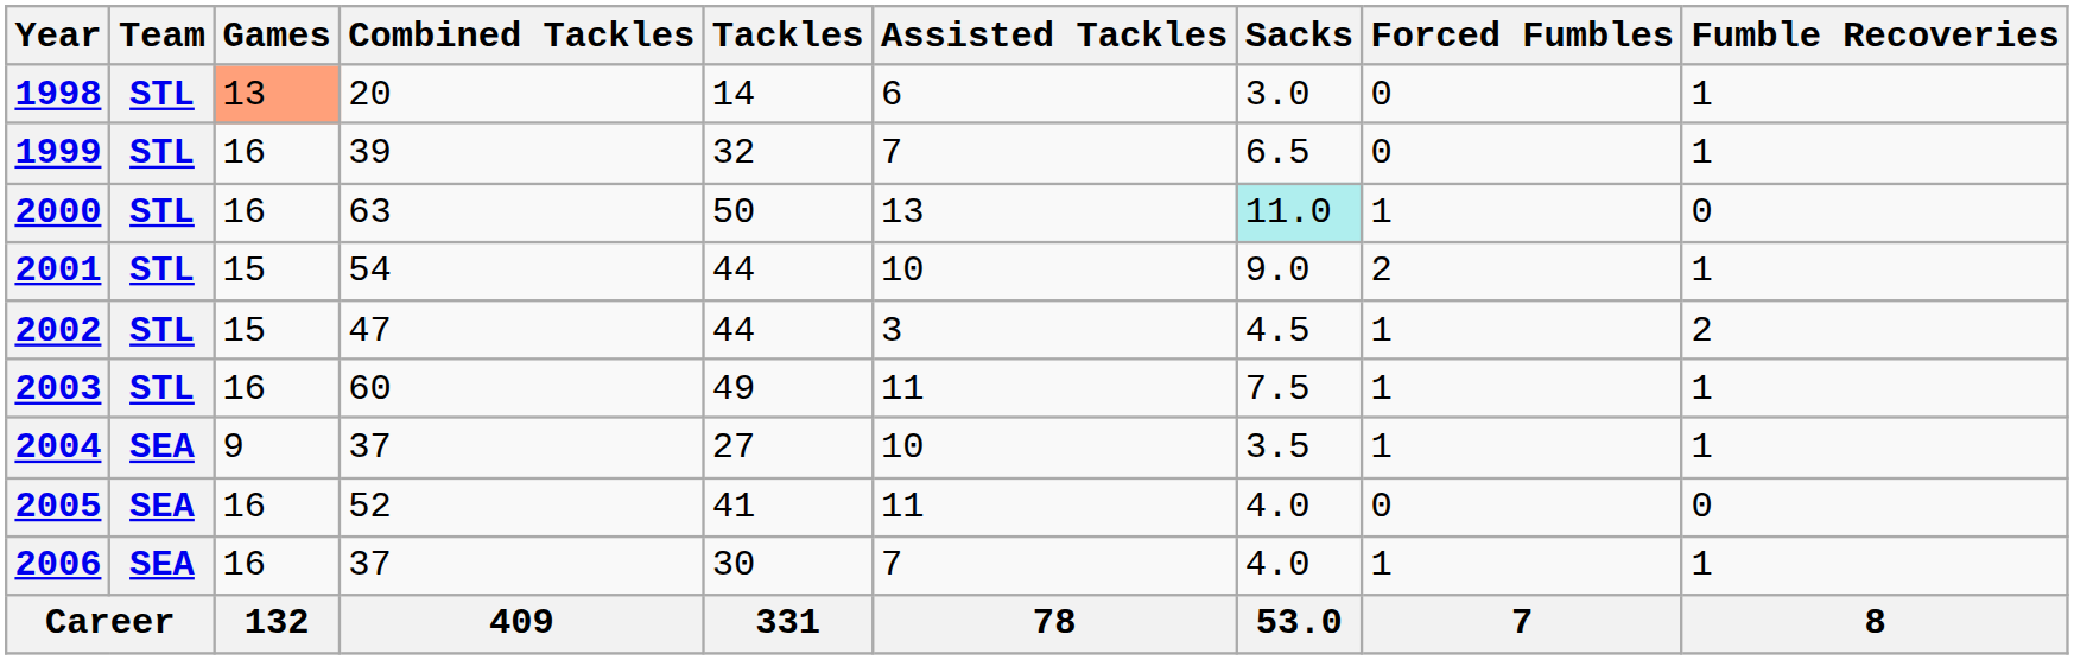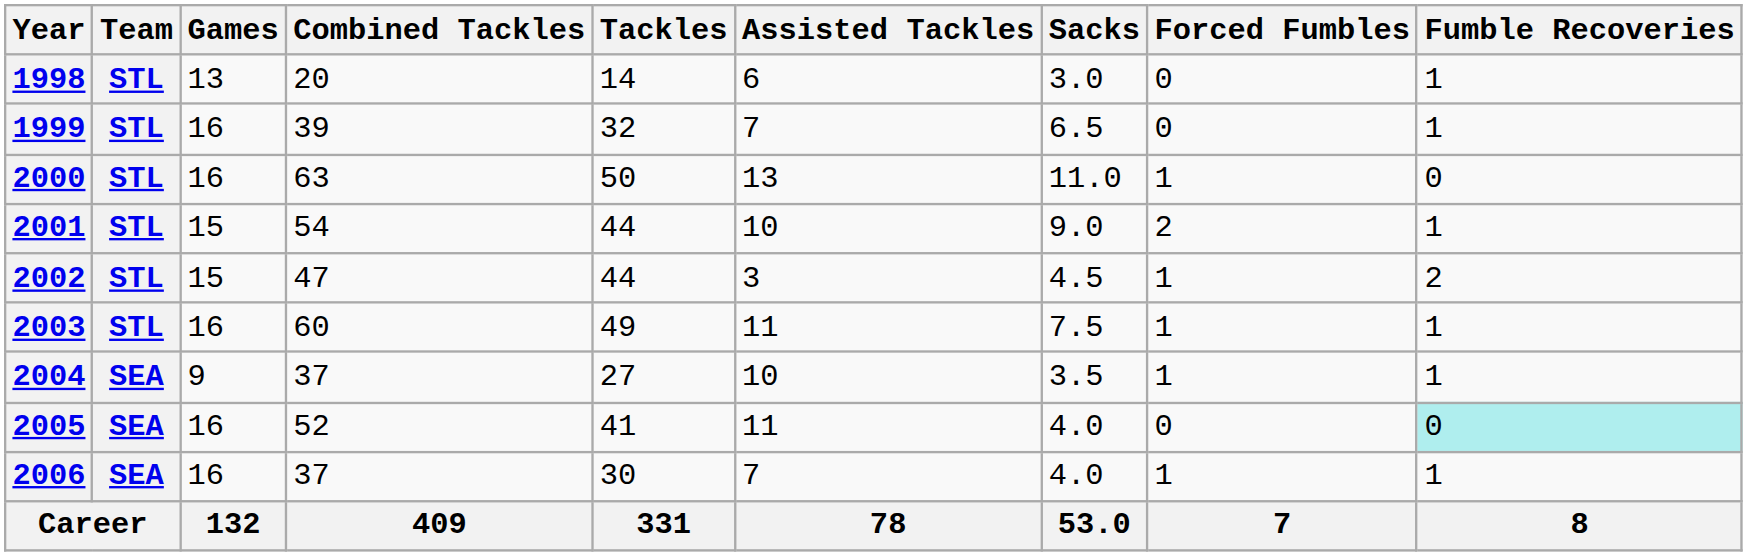1998 | Games: lightsalmon background -> no background
2000 | Sacks: paleturquoise background -> no background
2005 | Fumble Recoveries: no background -> paleturquoise background
